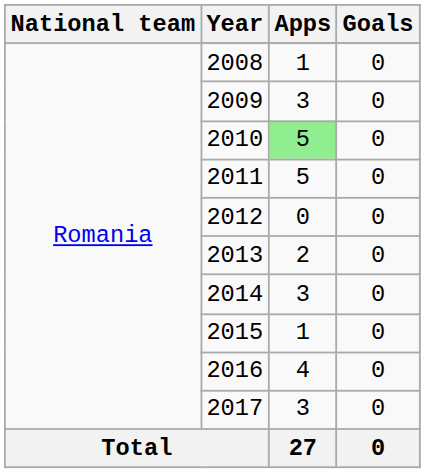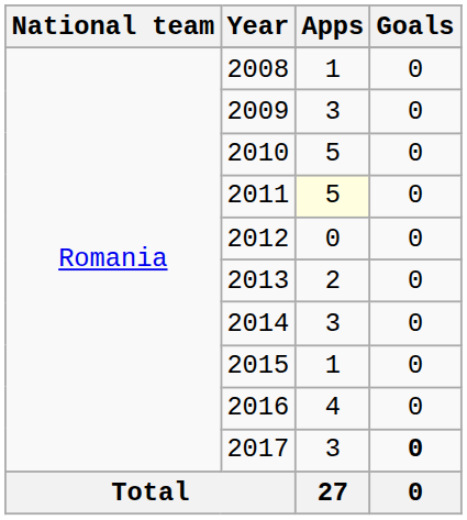2010 | Apps: lightgreen background -> no background
2011 | Apps: no background -> lightyellow background
2017 | Goals: normal -> bold
